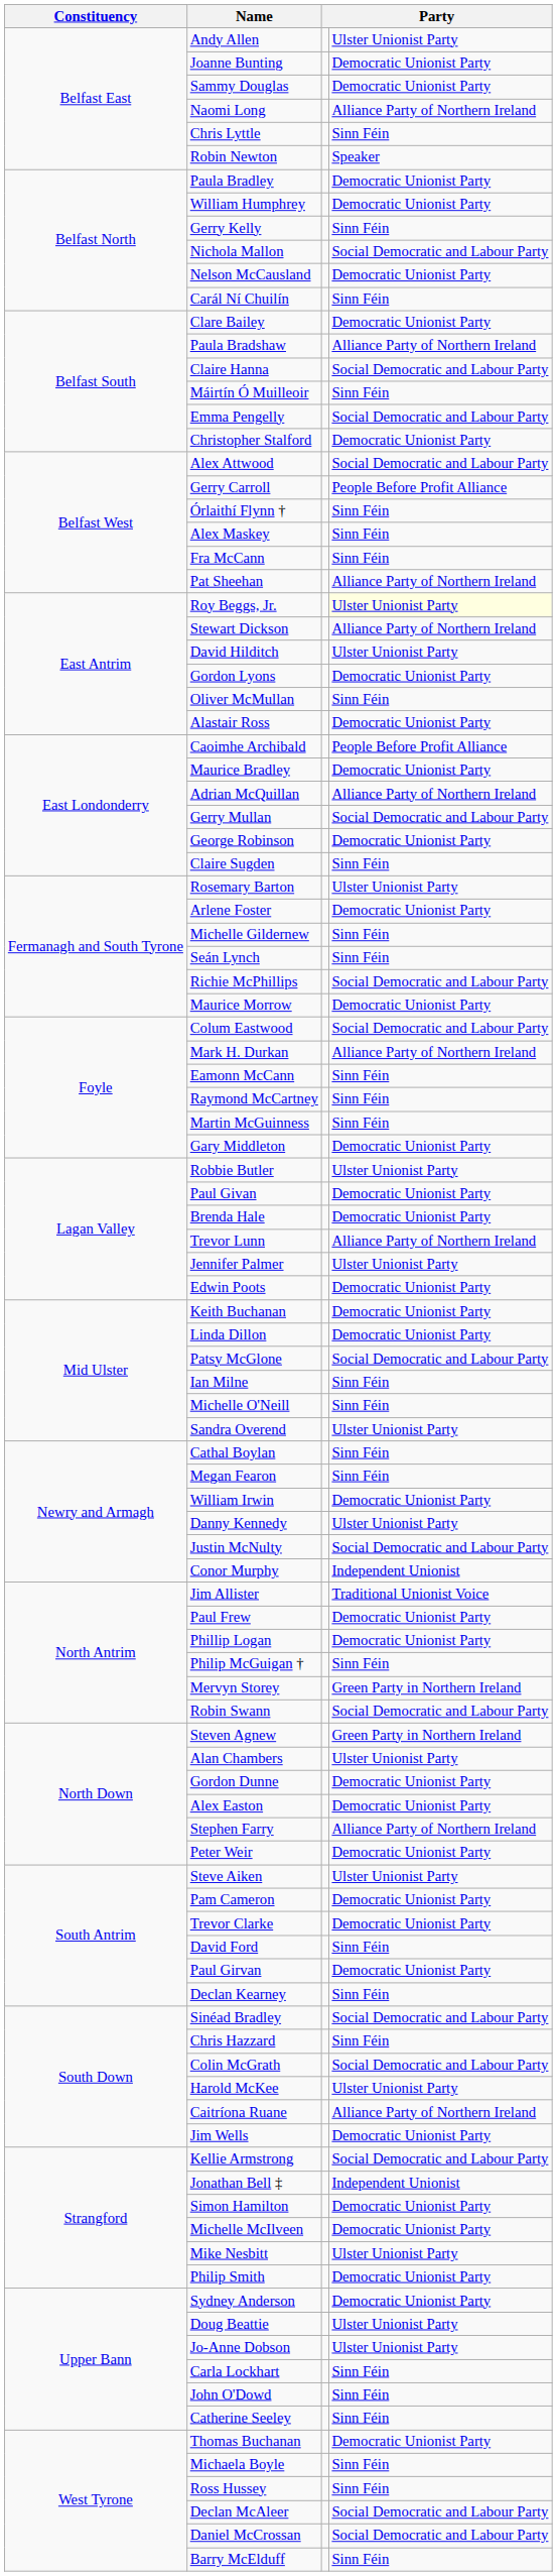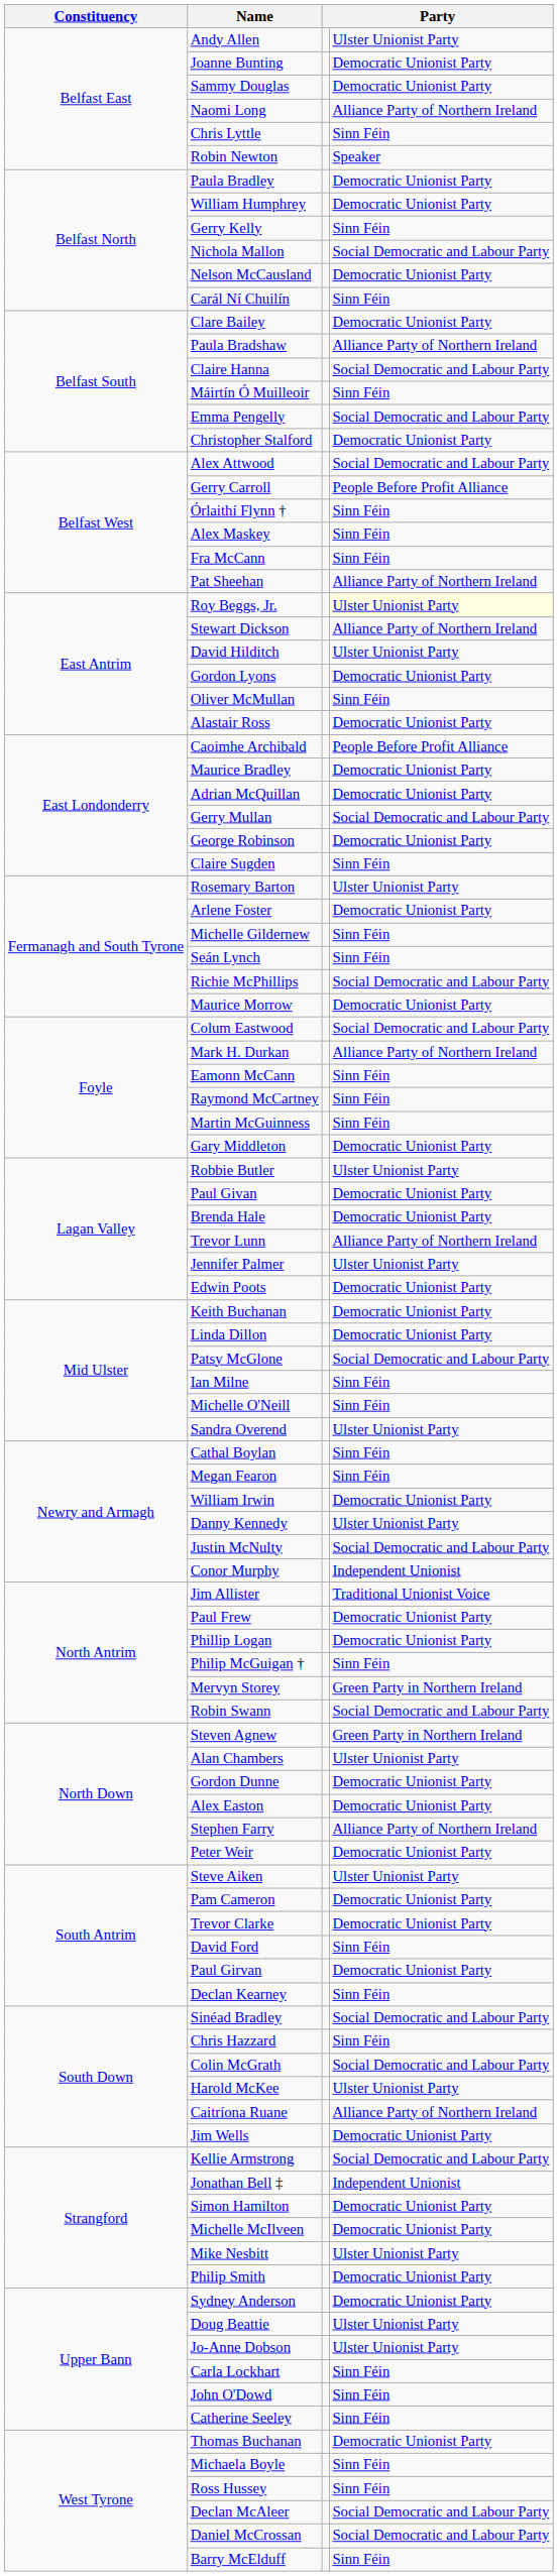Adrian McQuillan | column 4: Alliance Party of Northern Ireland -> Democratic Unionist Party
